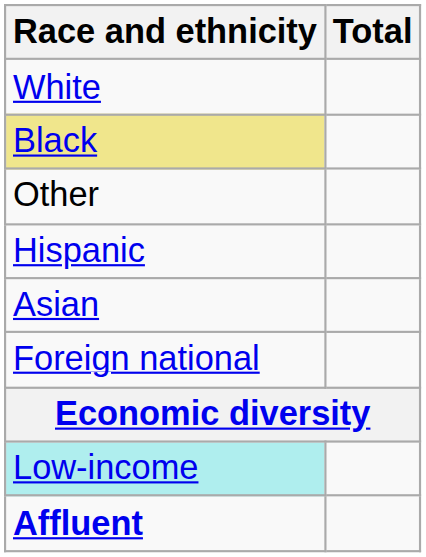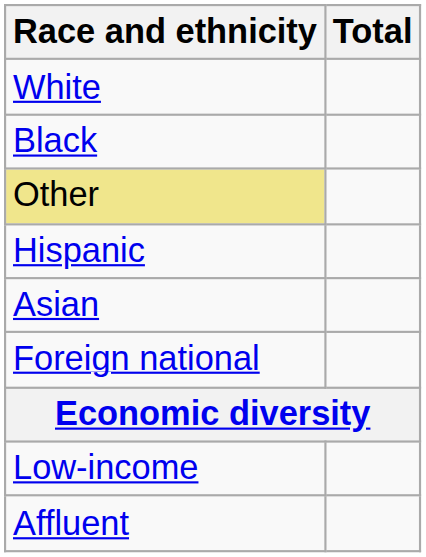Black | Race and ethnicity: khaki background -> no background
Other | Race and ethnicity: no background -> khaki background
Low-income | Race and ethnicity: paleturquoise background -> no background
Affluent | Race and ethnicity: bold -> normal
